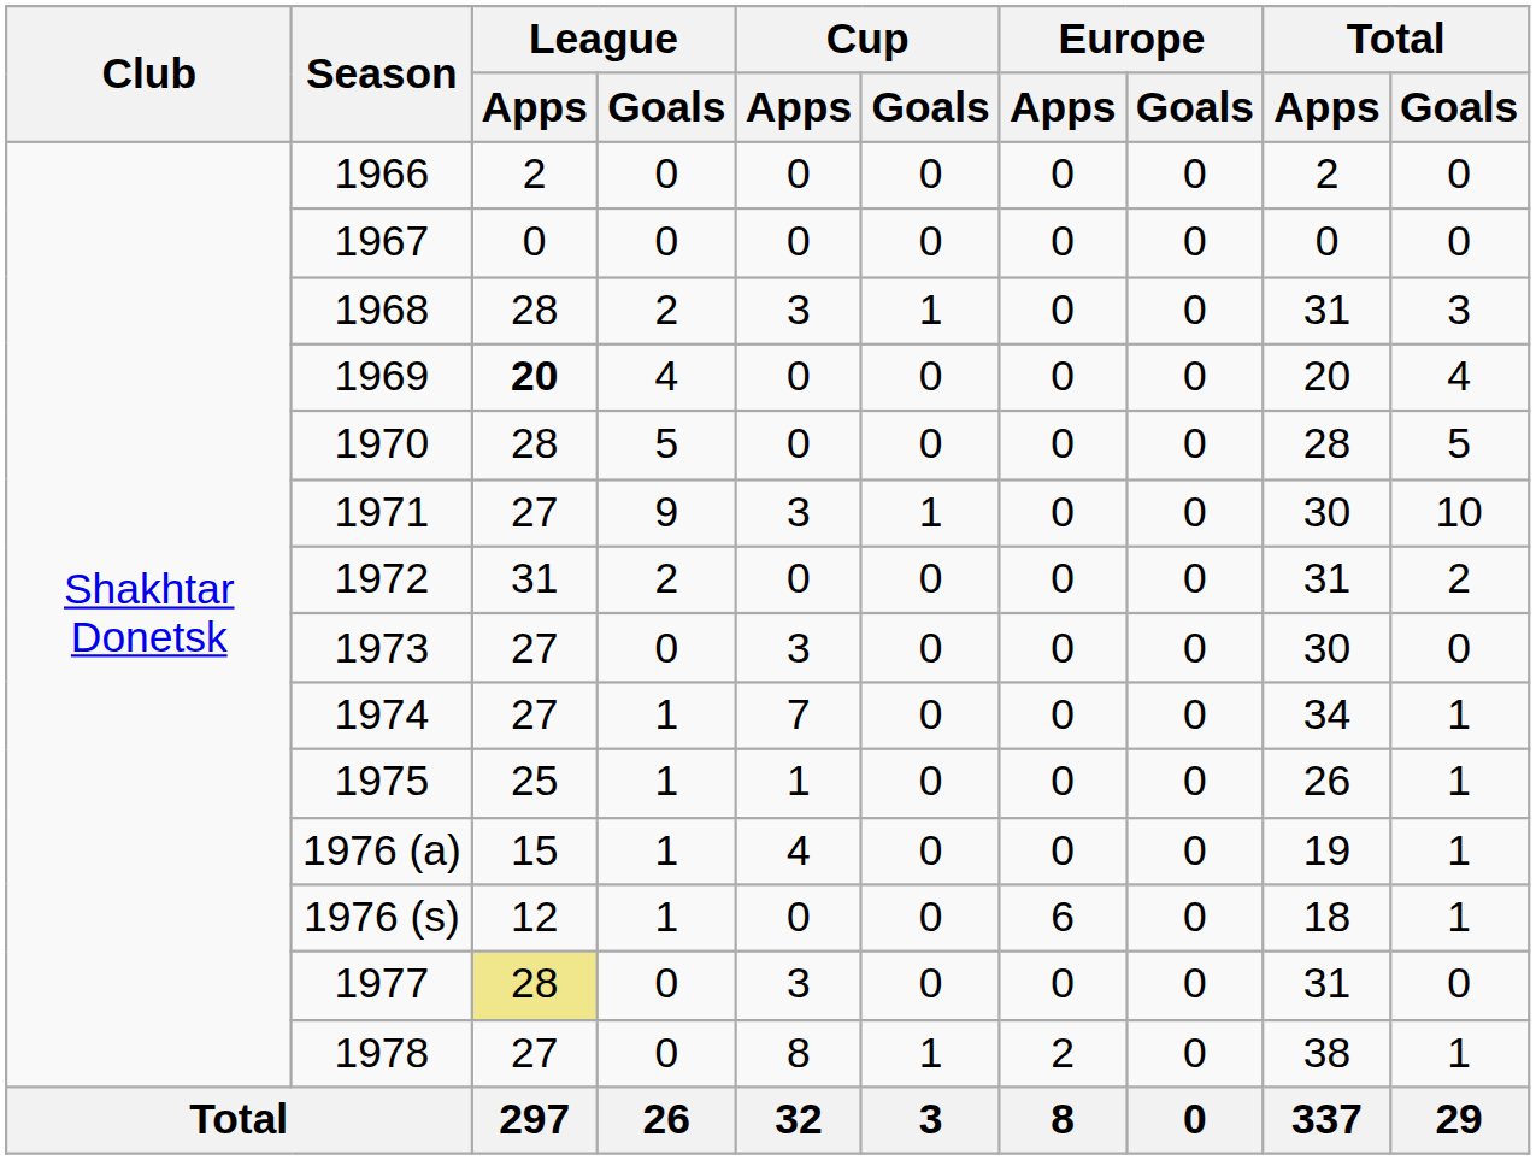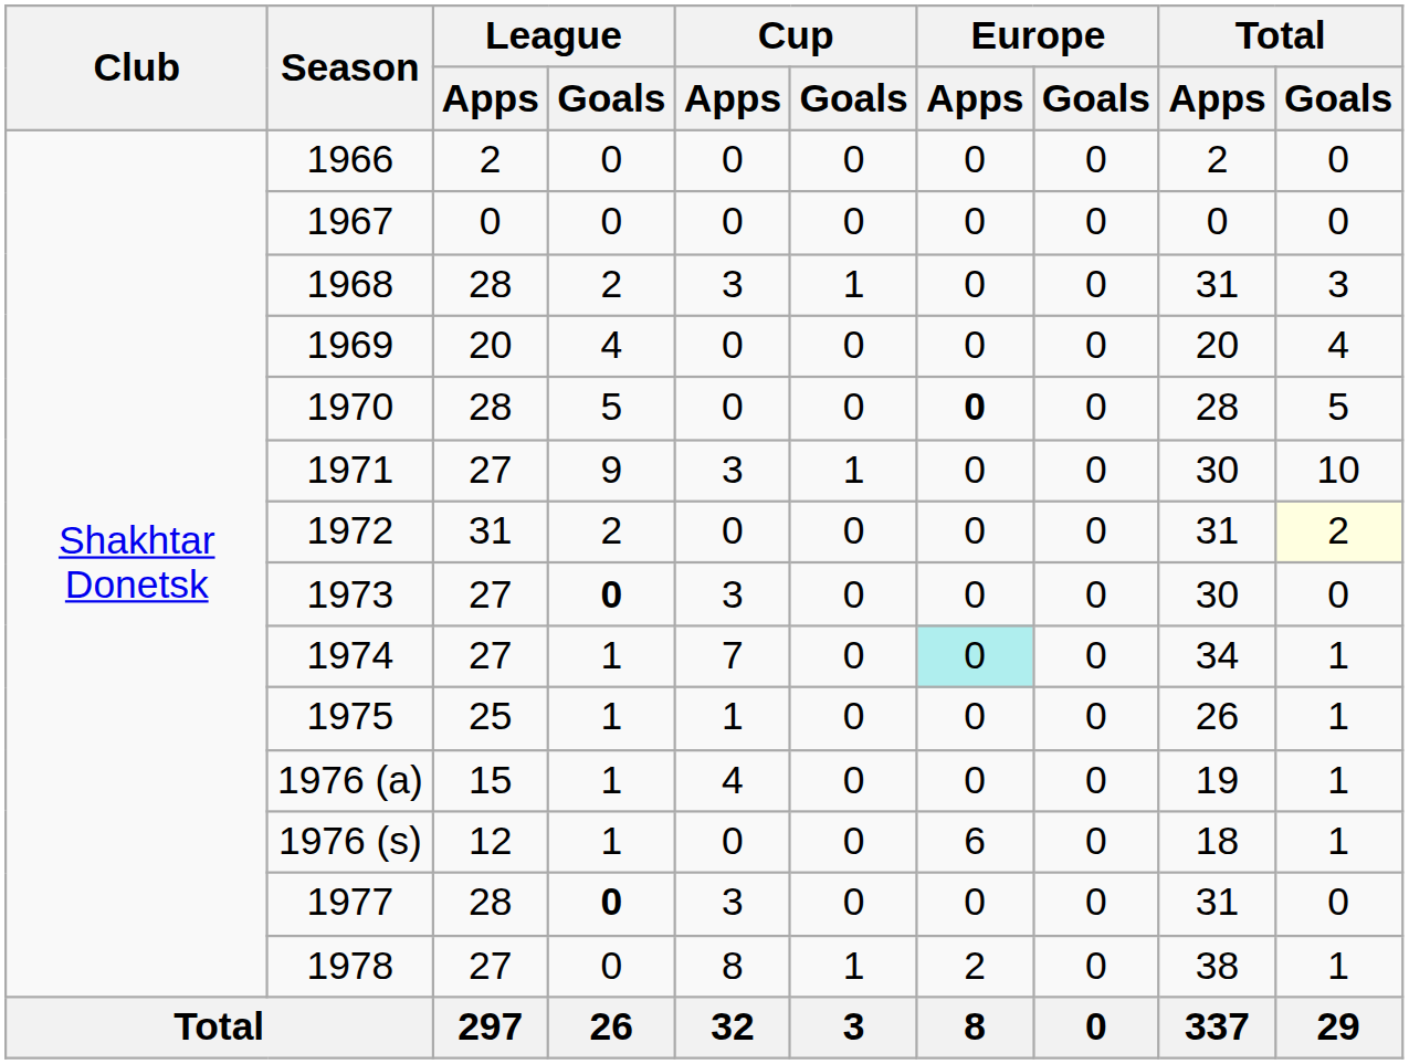1969 | League / Apps: bold -> normal
1970 | Europe / Apps: normal -> bold
1972 | Total / Goals: no background -> lightyellow background
1973 | League / Goals: normal -> bold
1974 | Europe / Apps: no background -> paleturquoise background
1977 | League / Apps: khaki background -> no background
1977 | League / Goals: normal -> bold
